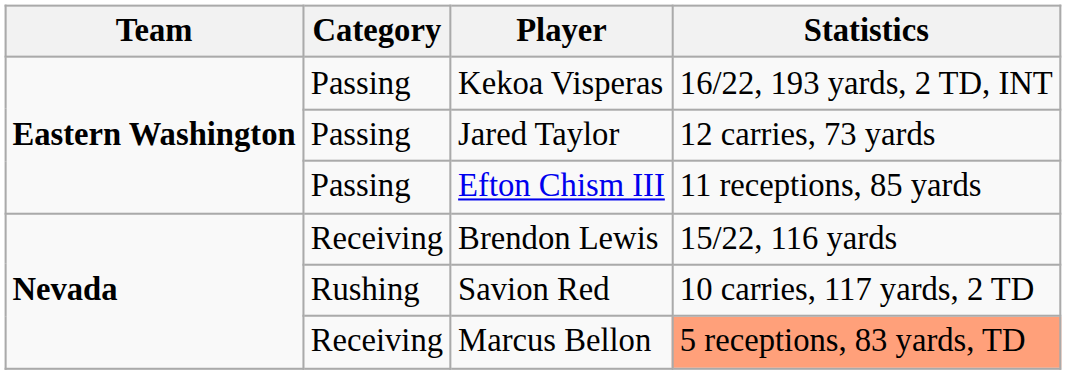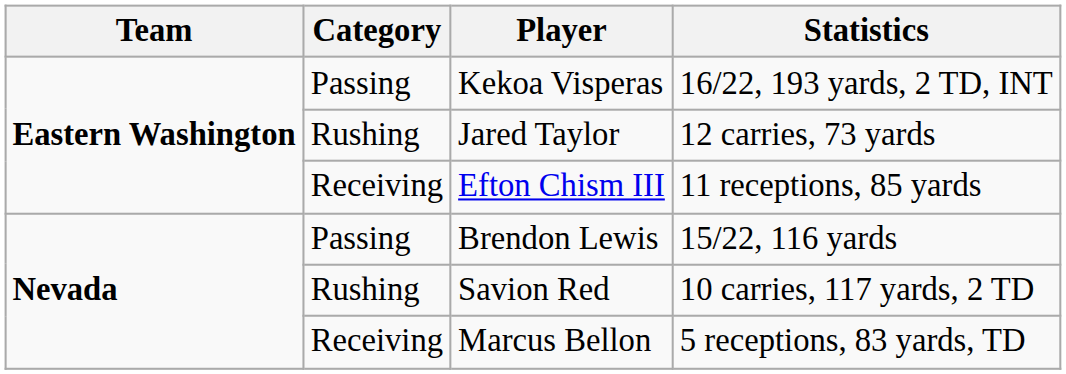Jared Taylor | Category: Passing -> Rushing
Efton Chism III | Category: Passing -> Receiving
Brendon Lewis | Category: Receiving -> Passing
Marcus Bellon | Statistics: lightsalmon background -> no background
